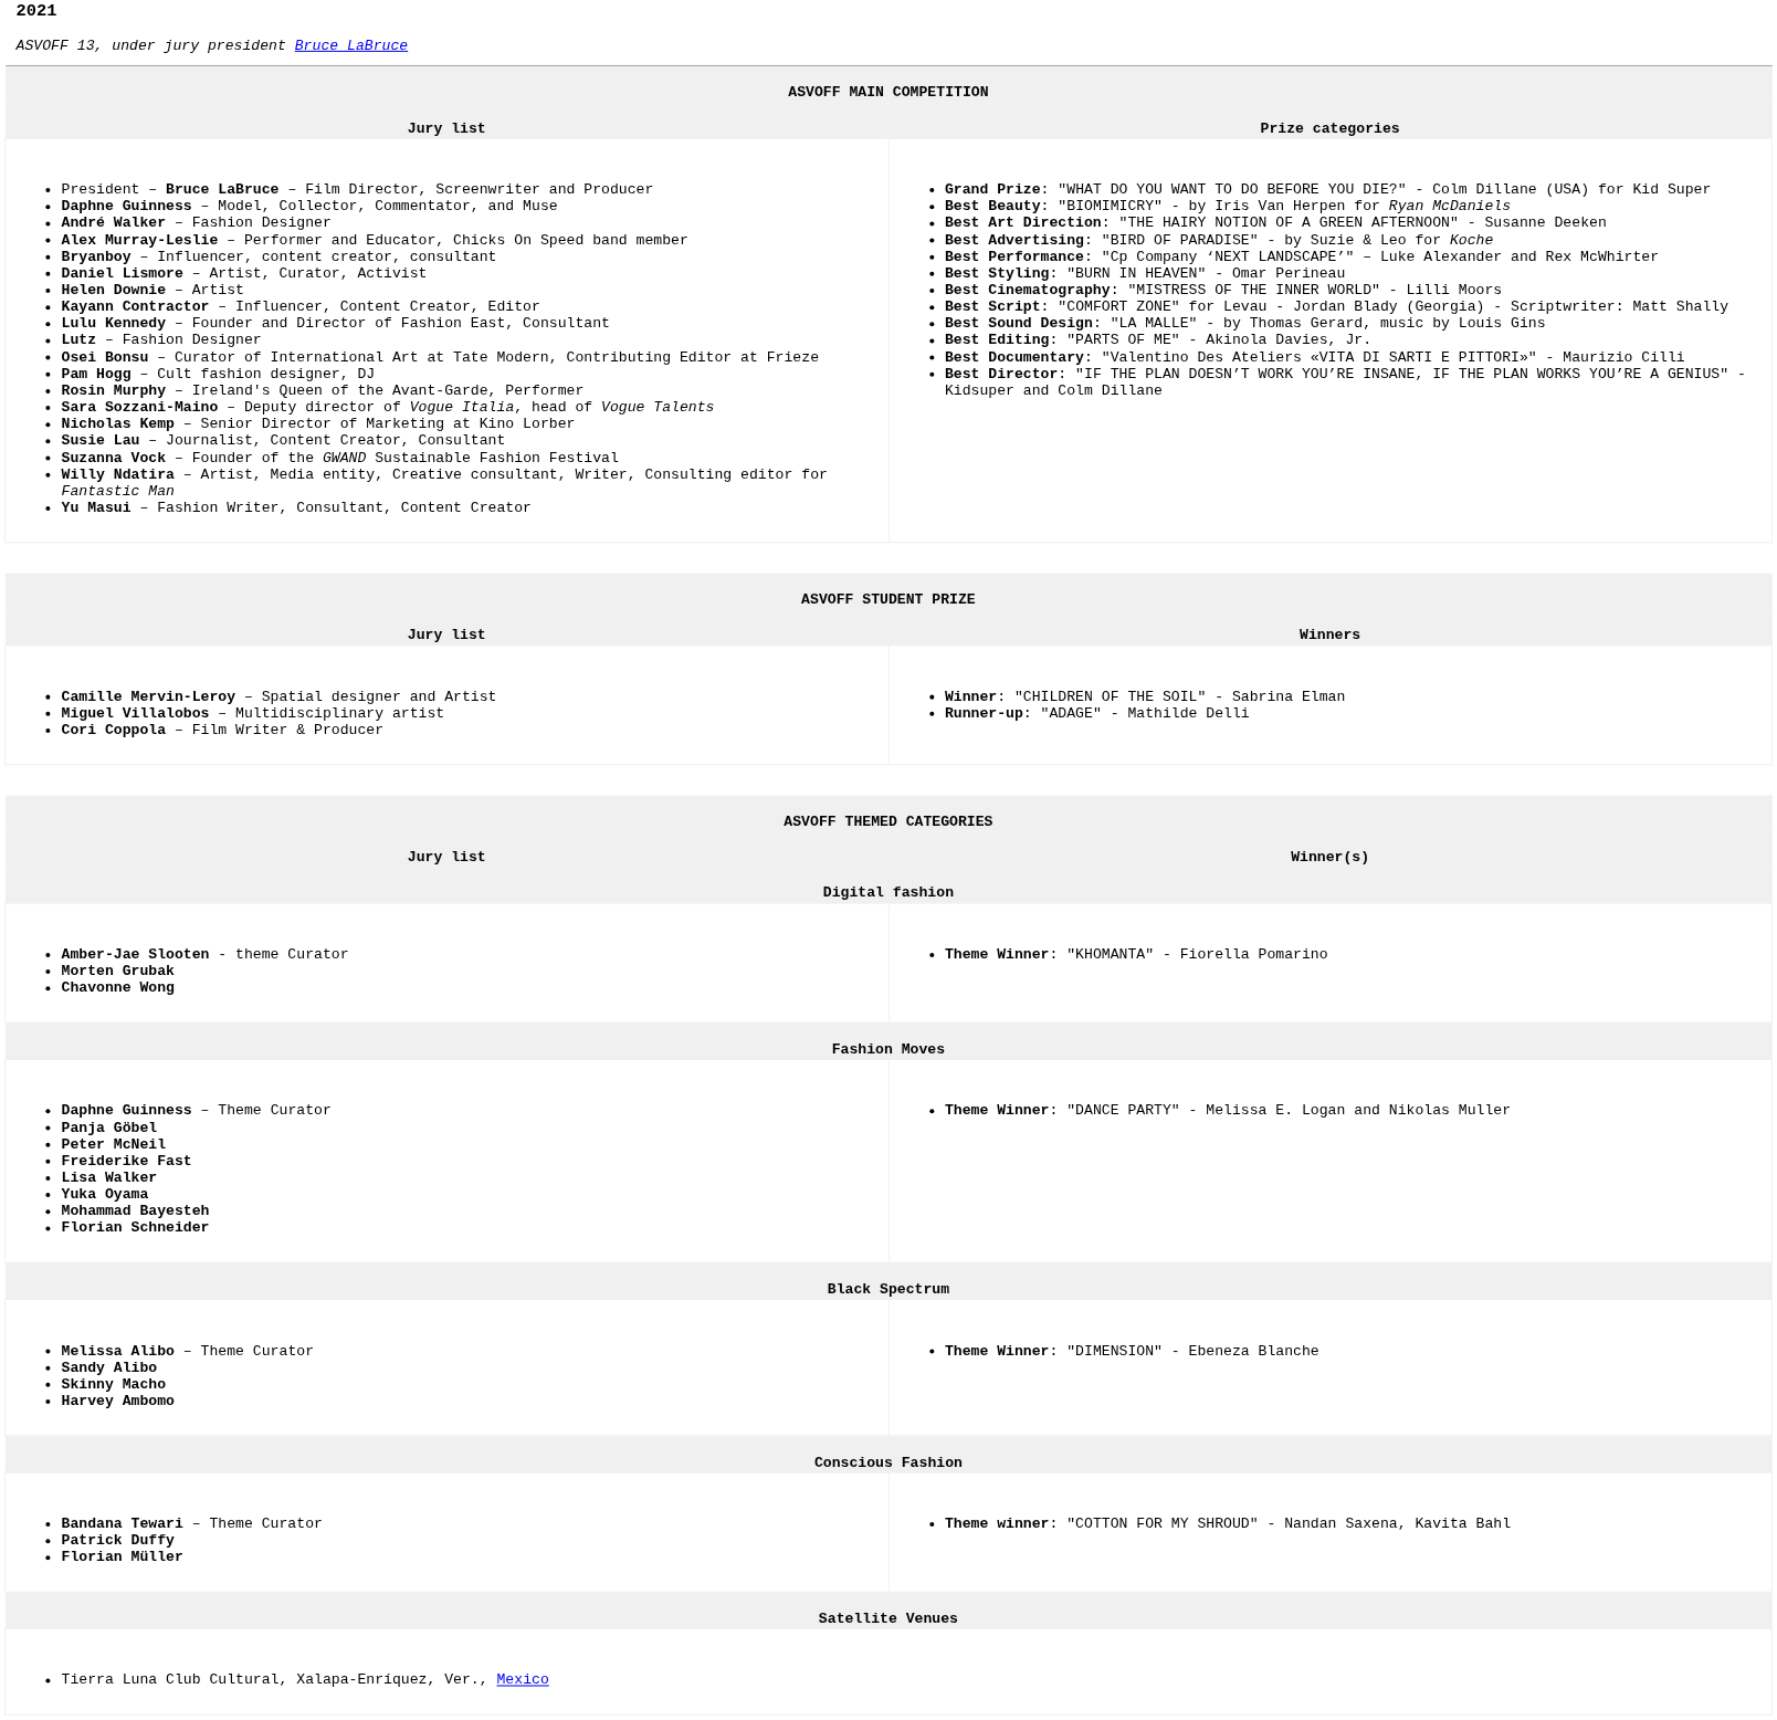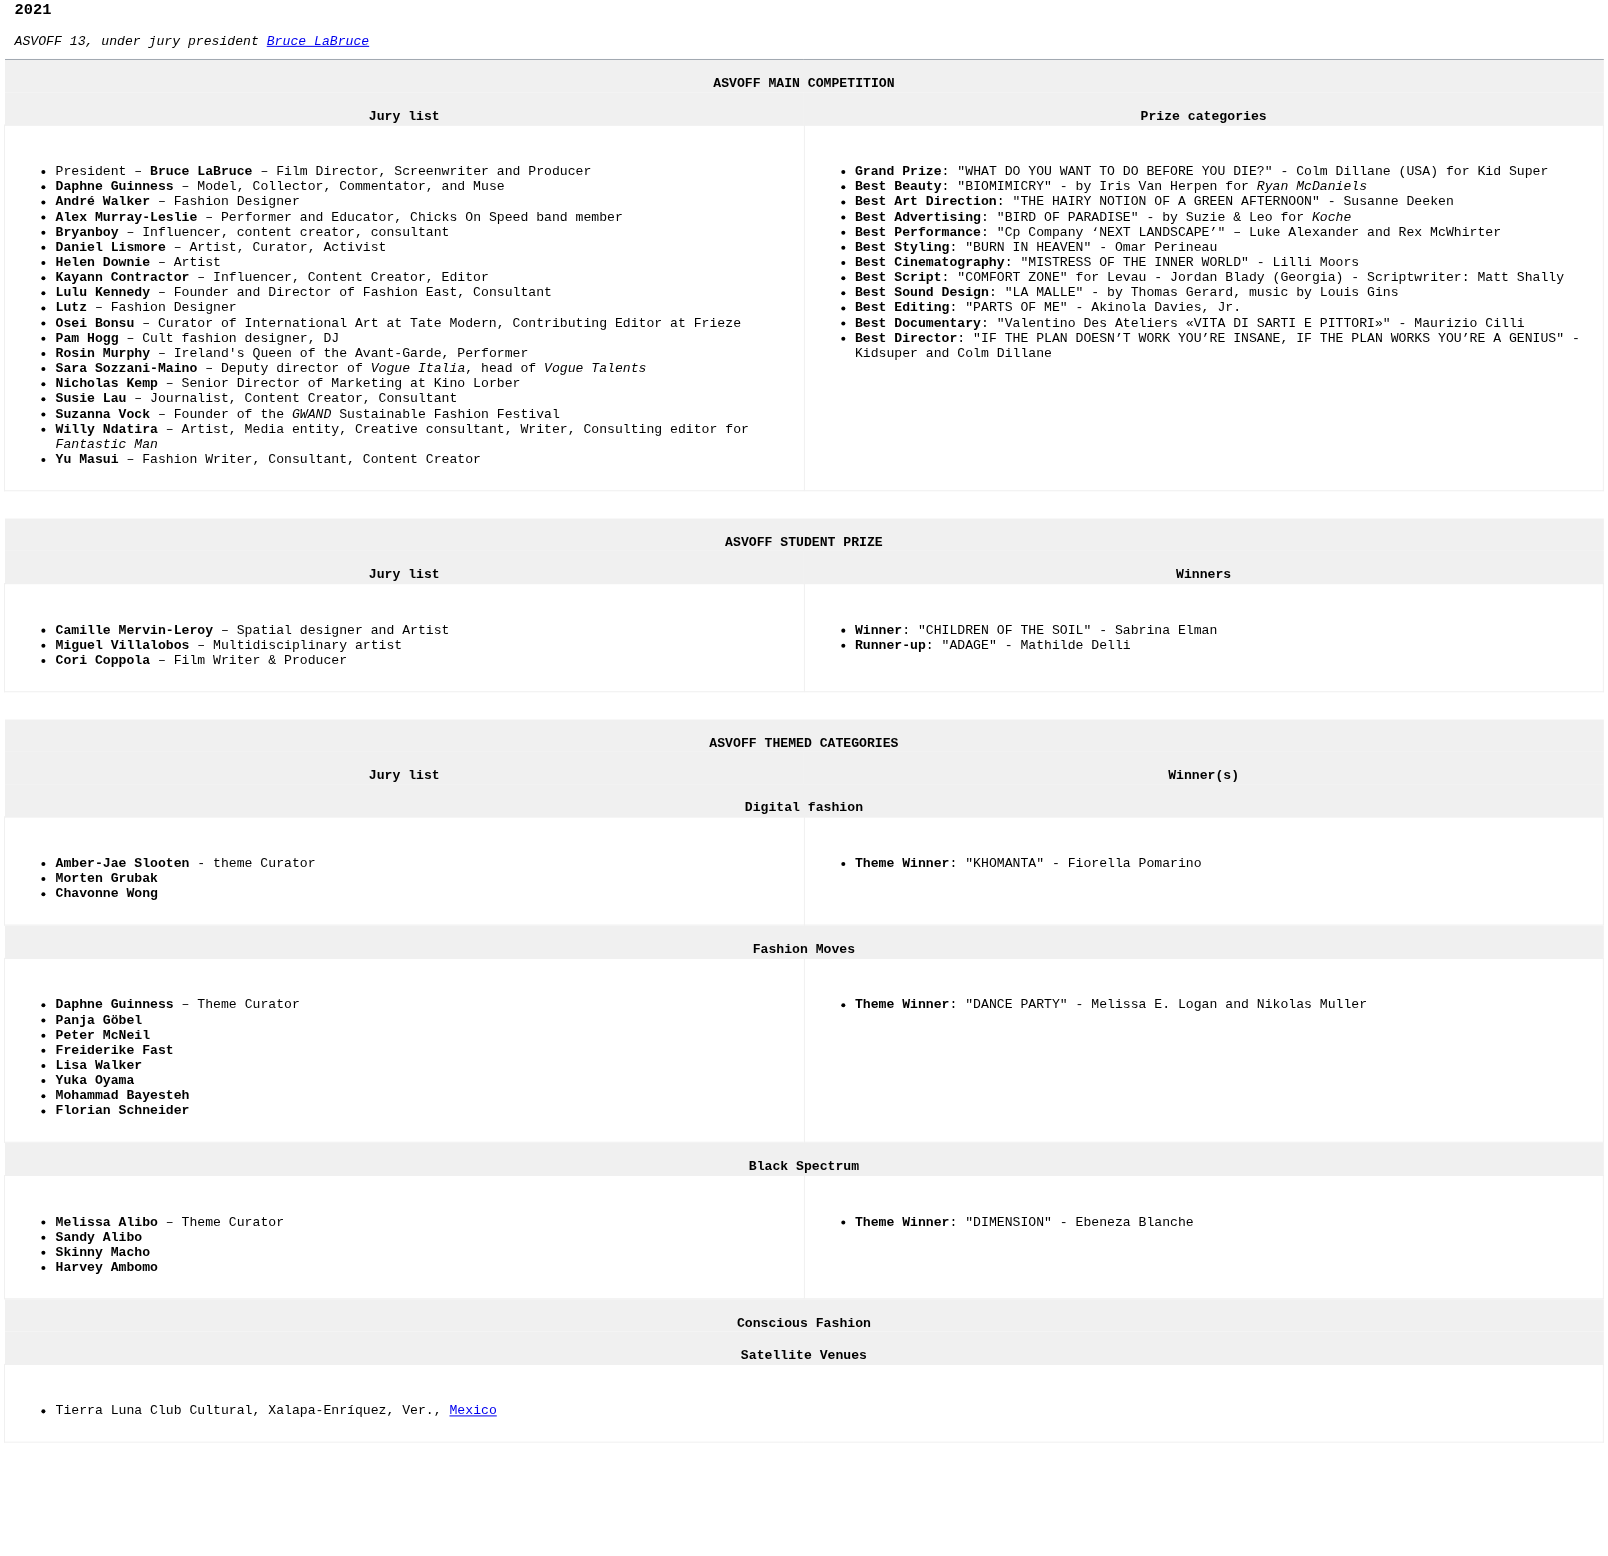- row: Bandana Tewari – Theme Curator Patrick Duffy Florian Müller | Theme winner: "COTTON FOR MY SHROUD" - Nandan Saxena, Kavita Bahl
